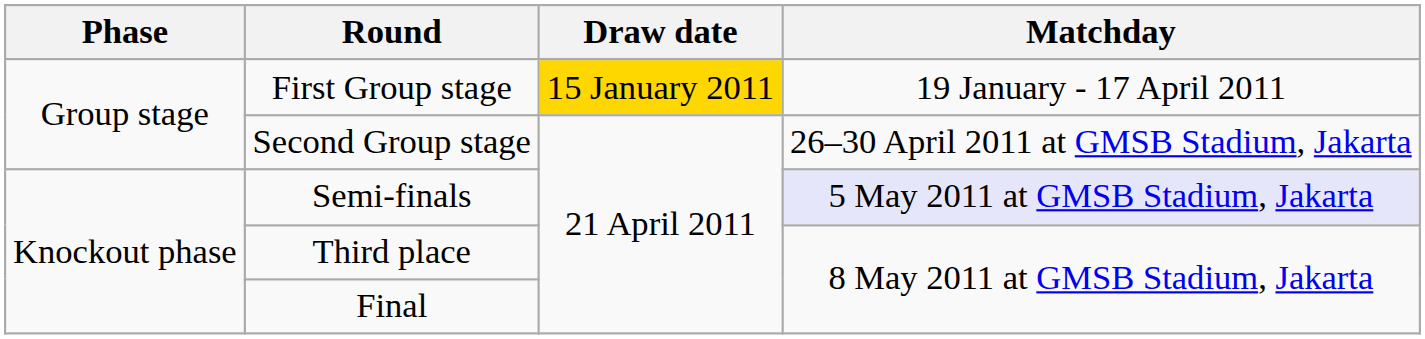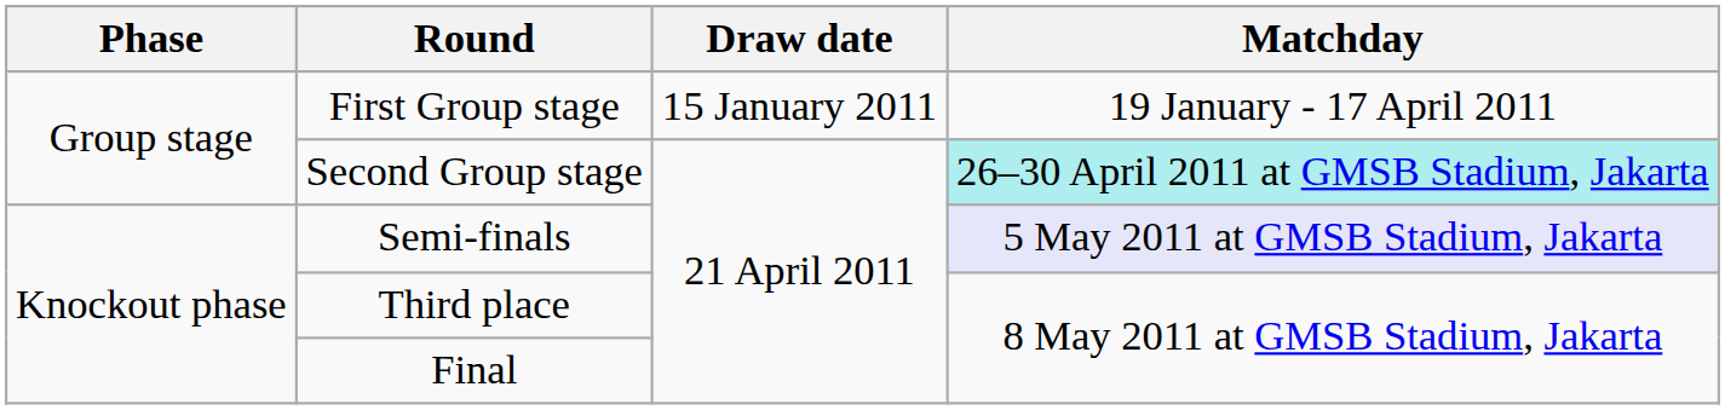First Group stage | Draw date: gold background -> no background
Second Group stage | Matchday: no background -> paleturquoise background
